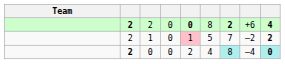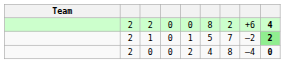row 2 | column 2: bold -> normal
row 2 | column 5: bold -> normal
row 2 | column 7: bold -> normal
row 3 | column 5: pink background -> no background
row 3 | column 9: no background -> lightgreen background
row 4 | column 2: bold -> normal
row 4 | column 7: paleturquoise background -> no background
row 4 | column 9: paleturquoise background -> no background
